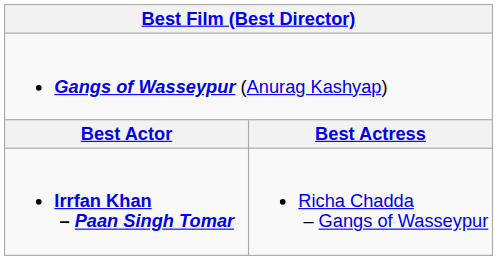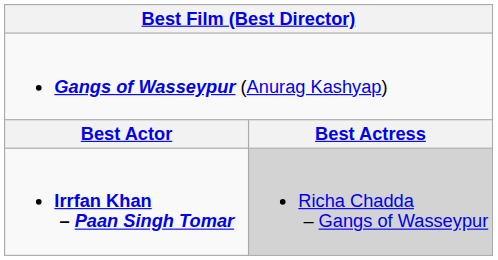Irrfan Khan – Paan Singh Tomar | column 2: no background -> lightgrey background
